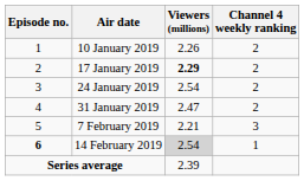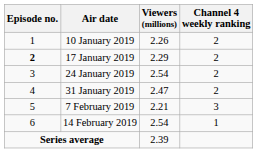17 January 2019 | Episode no.: normal -> bold
17 January 2019 | Viewers (millions): bold -> normal
14 February 2019 | Episode no.: bold -> normal
14 February 2019 | Viewers (millions): lightgrey background -> no background
